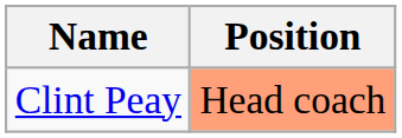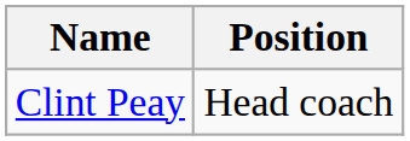Clint Peay | Position: lightsalmon background -> no background
